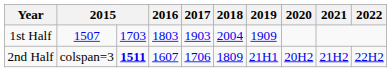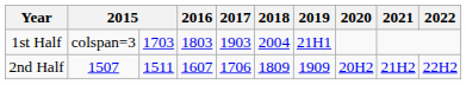1st Half | column 2: 1507 -> colspan=3
1st Half | 2019: 1909 -> 21H1
2nd Half | column 2: colspan=3 -> 1507
2nd Half | column 3: bold -> normal
2nd Half | 2019: 21H1 -> 1909
